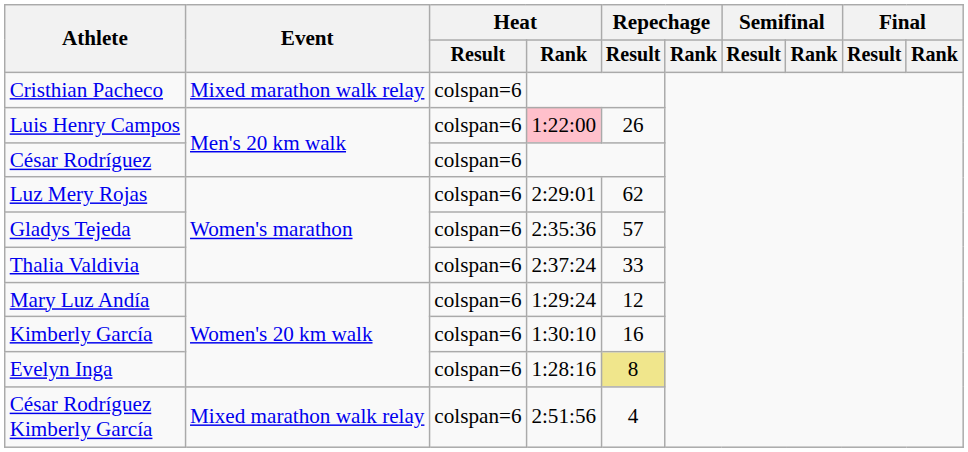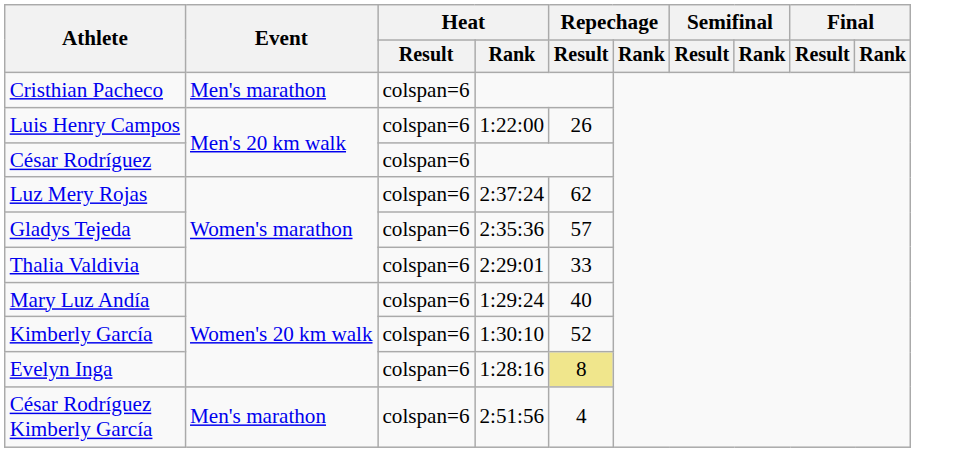Cristhian Pacheco | Event: Mixed marathon walk relay -> Men's marathon
Luis Henry Campos | Heat / Rank: pink background -> no background
Luz Mery Rojas | Heat / Rank: 2:29:01 -> 2:37:24
Thalia Valdivia | Heat / Rank: 2:37:24 -> 2:29:01
Mary Luz Andía | Repechage / Result: 12 -> 40
Kimberly García | Repechage / Result: 16 -> 52
César Rodríguez Kimberly García | Event: Mixed marathon walk relay -> Men's marathon
